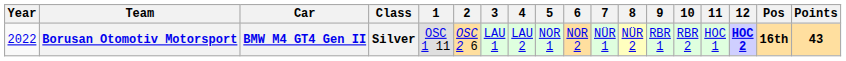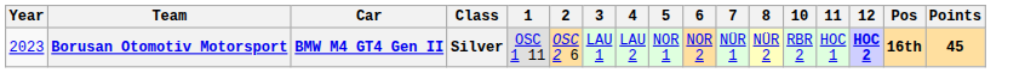- column: 9 | RBR 1
Borusan Otomotiv Motorsport | Year: 2022 -> 2023
Borusan Otomotiv Motorsport | Points: 43 -> 45
